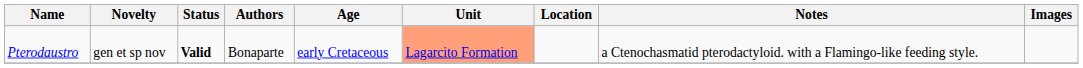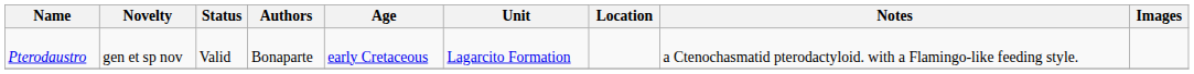Pterodaustro | Status: bold -> normal
Pterodaustro | Unit: lightsalmon background -> no background
